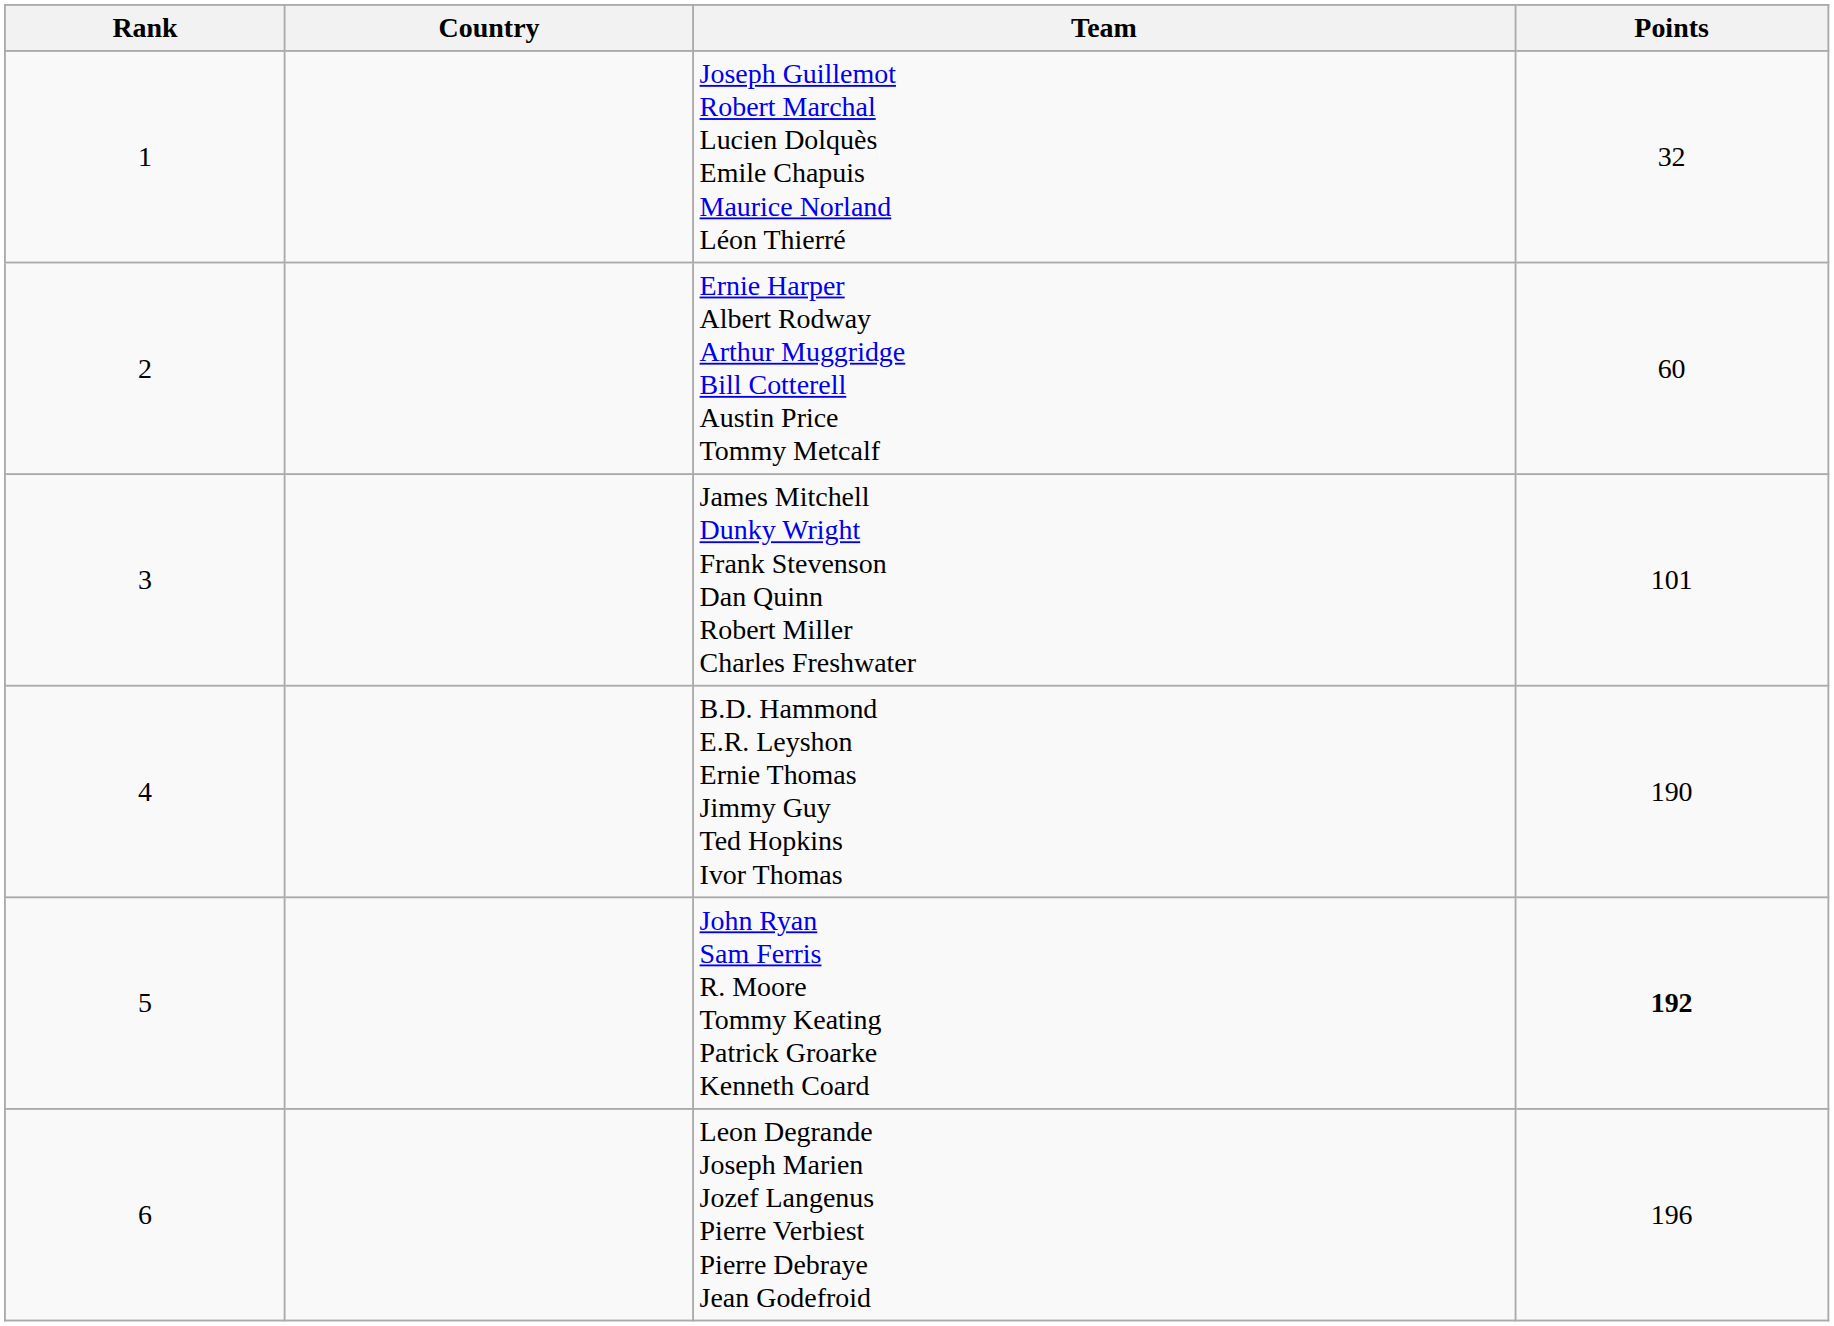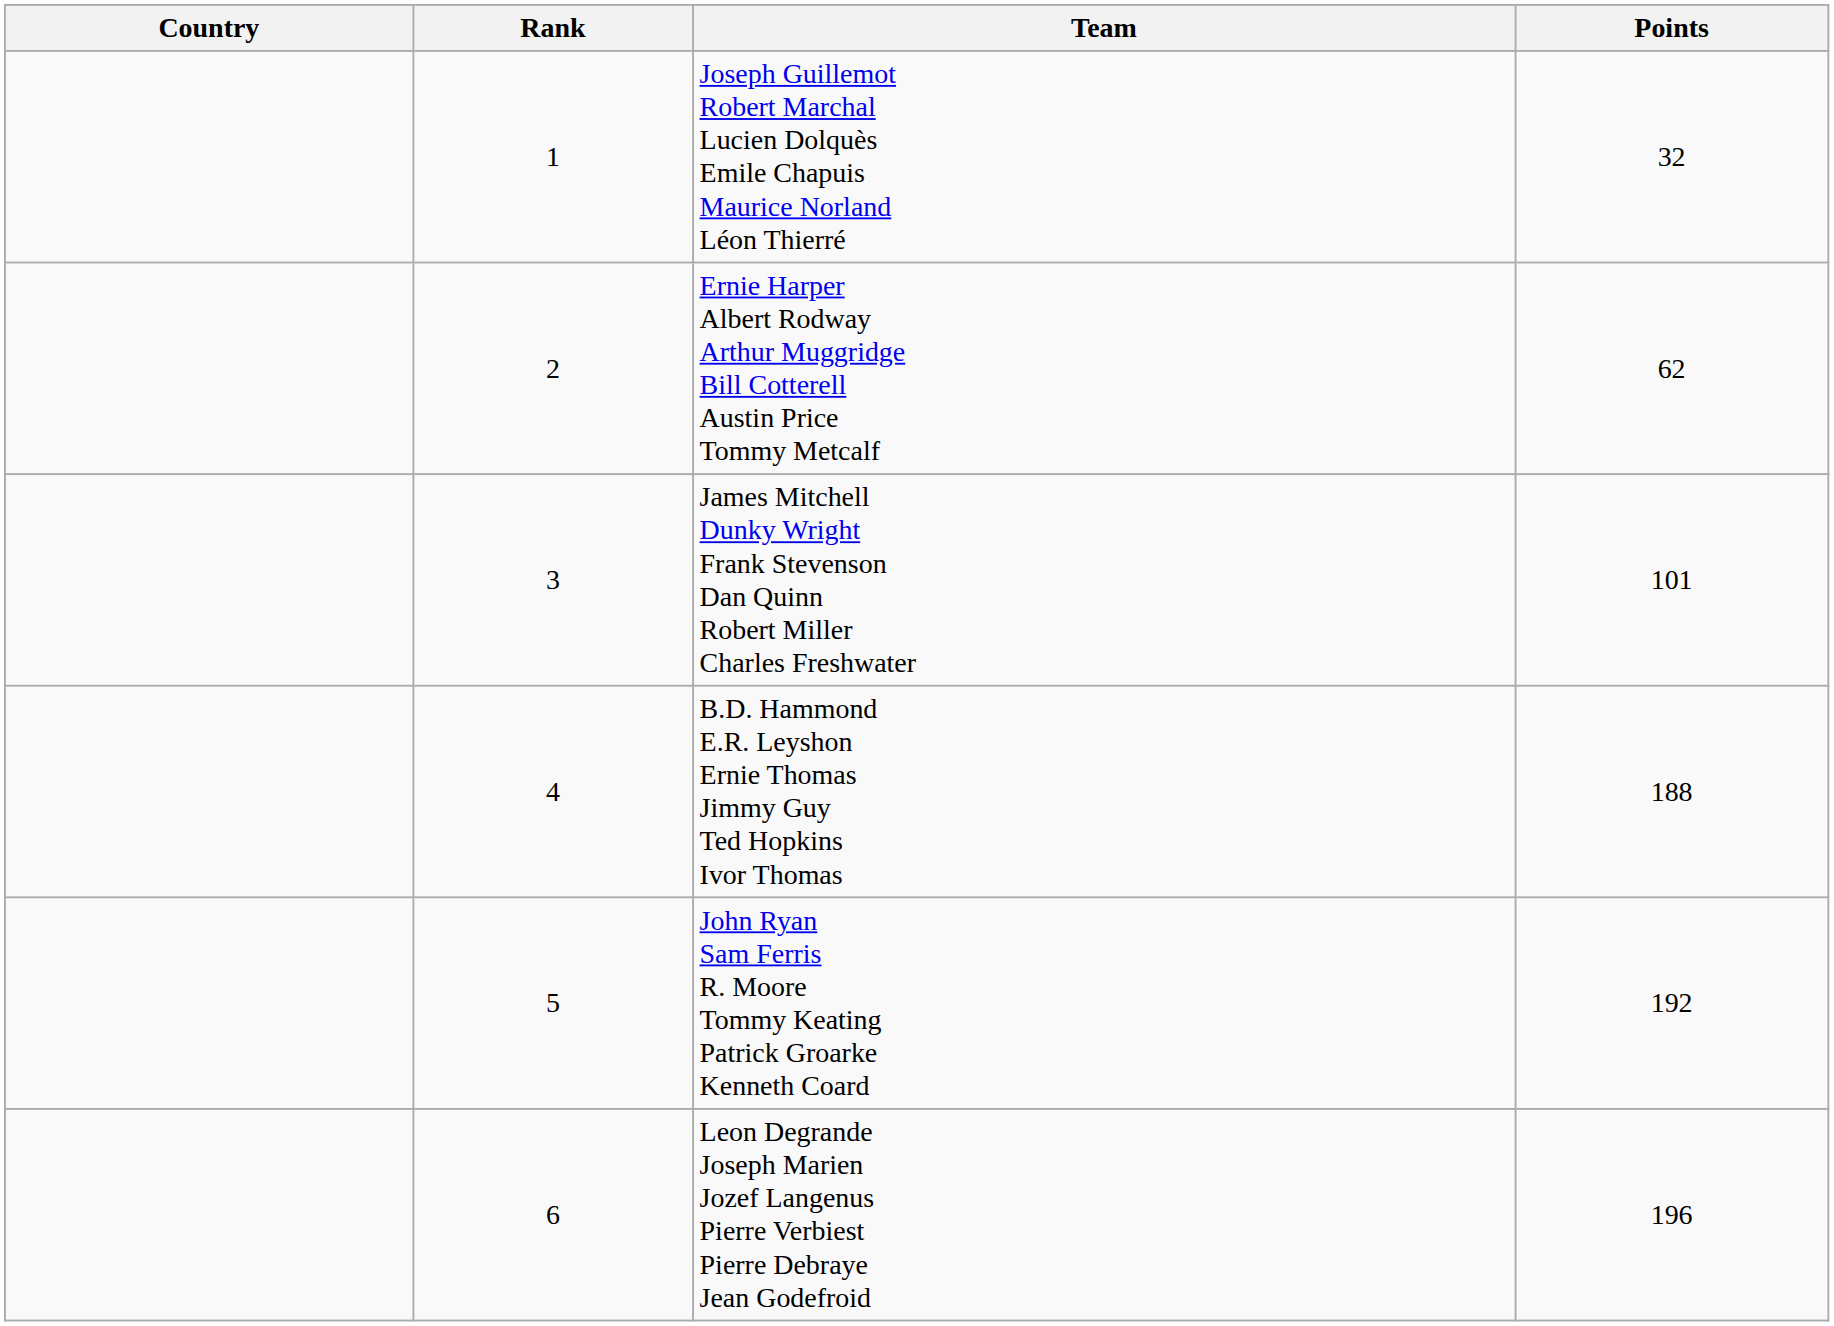columns swapped: Rank <-> Country
row 3 | Points: 60 -> 62
row 5 | Points: 190 -> 188
row 6 | Points: bold -> normal
